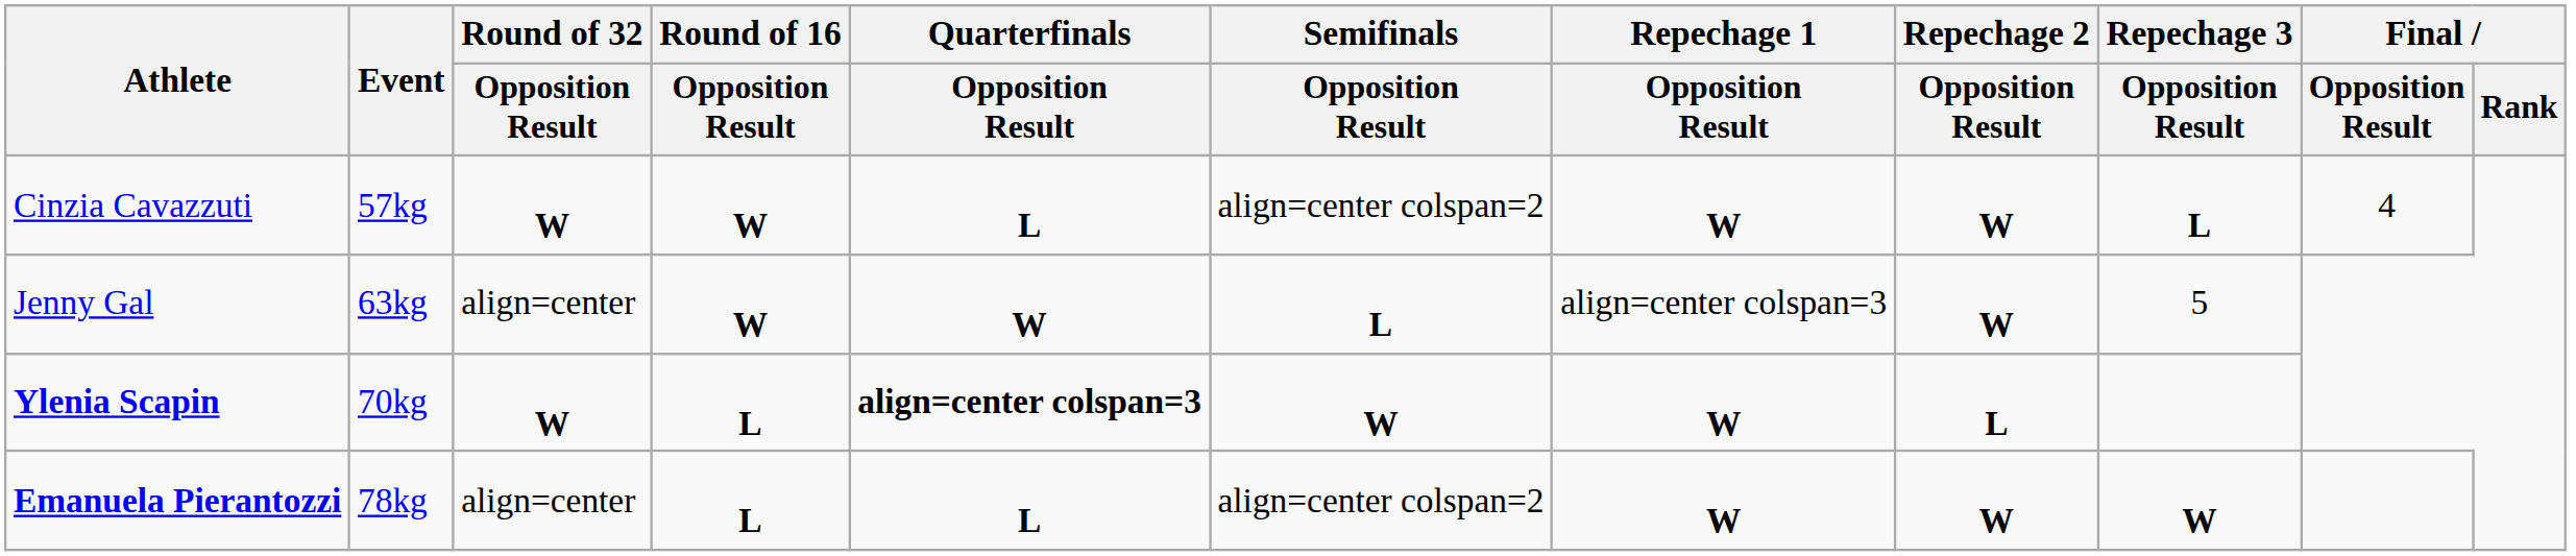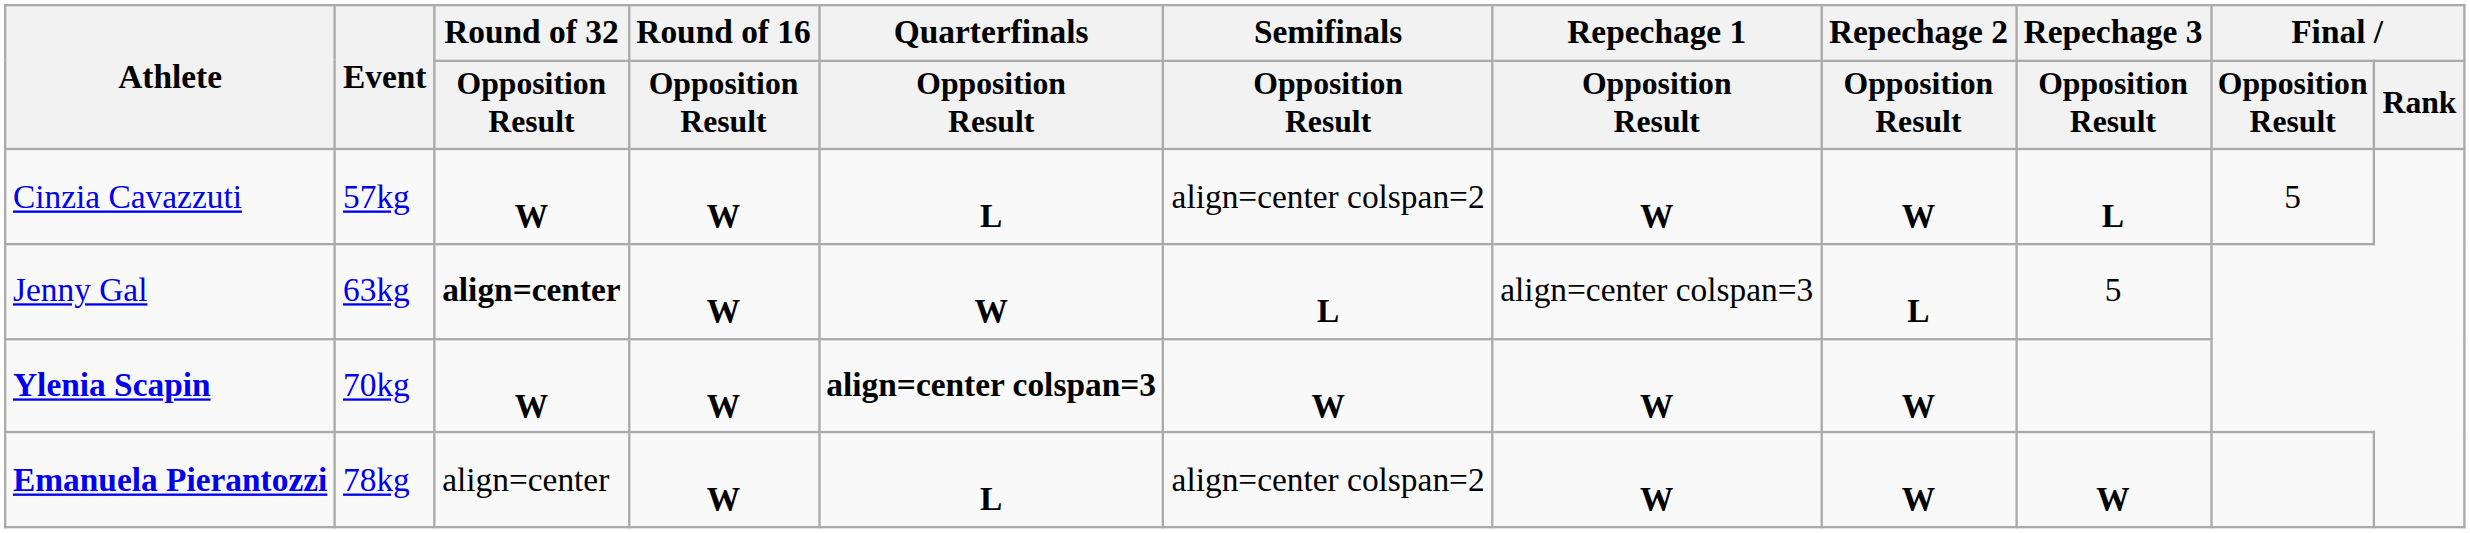Cinzia Cavazzuti | Final / Opposition Result: 4 -> 5
Jenny Gal | Round of 32 / Opposition Result: normal -> bold
Jenny Gal | Repechage 2 / Opposition Result: W -> L
Ylenia Scapin | Round of 16 / Opposition Result: L -> W
Ylenia Scapin | Repechage 2 / Opposition Result: L -> W
Emanuela Pierantozzi | Round of 16 / Opposition Result: L -> W
